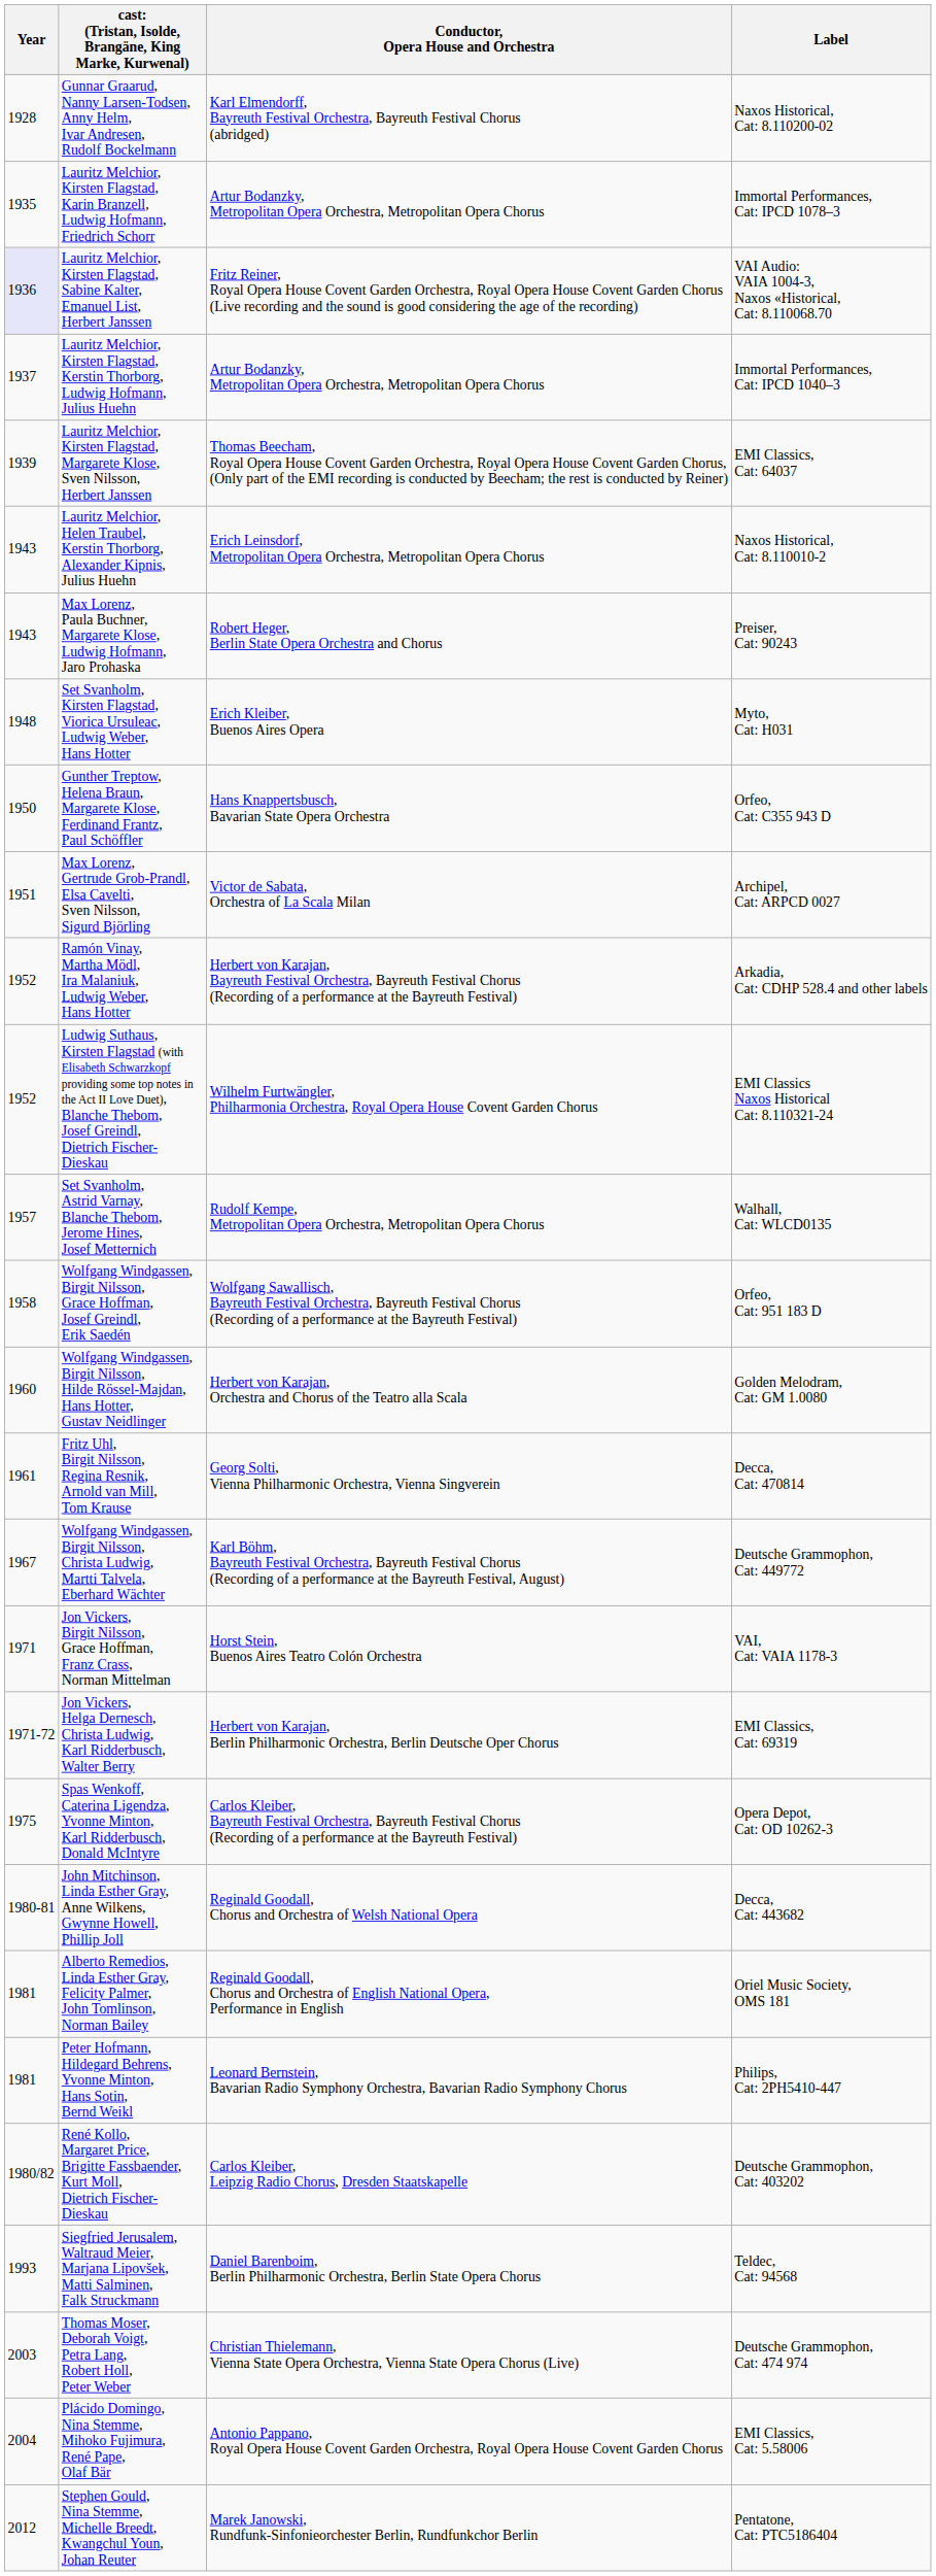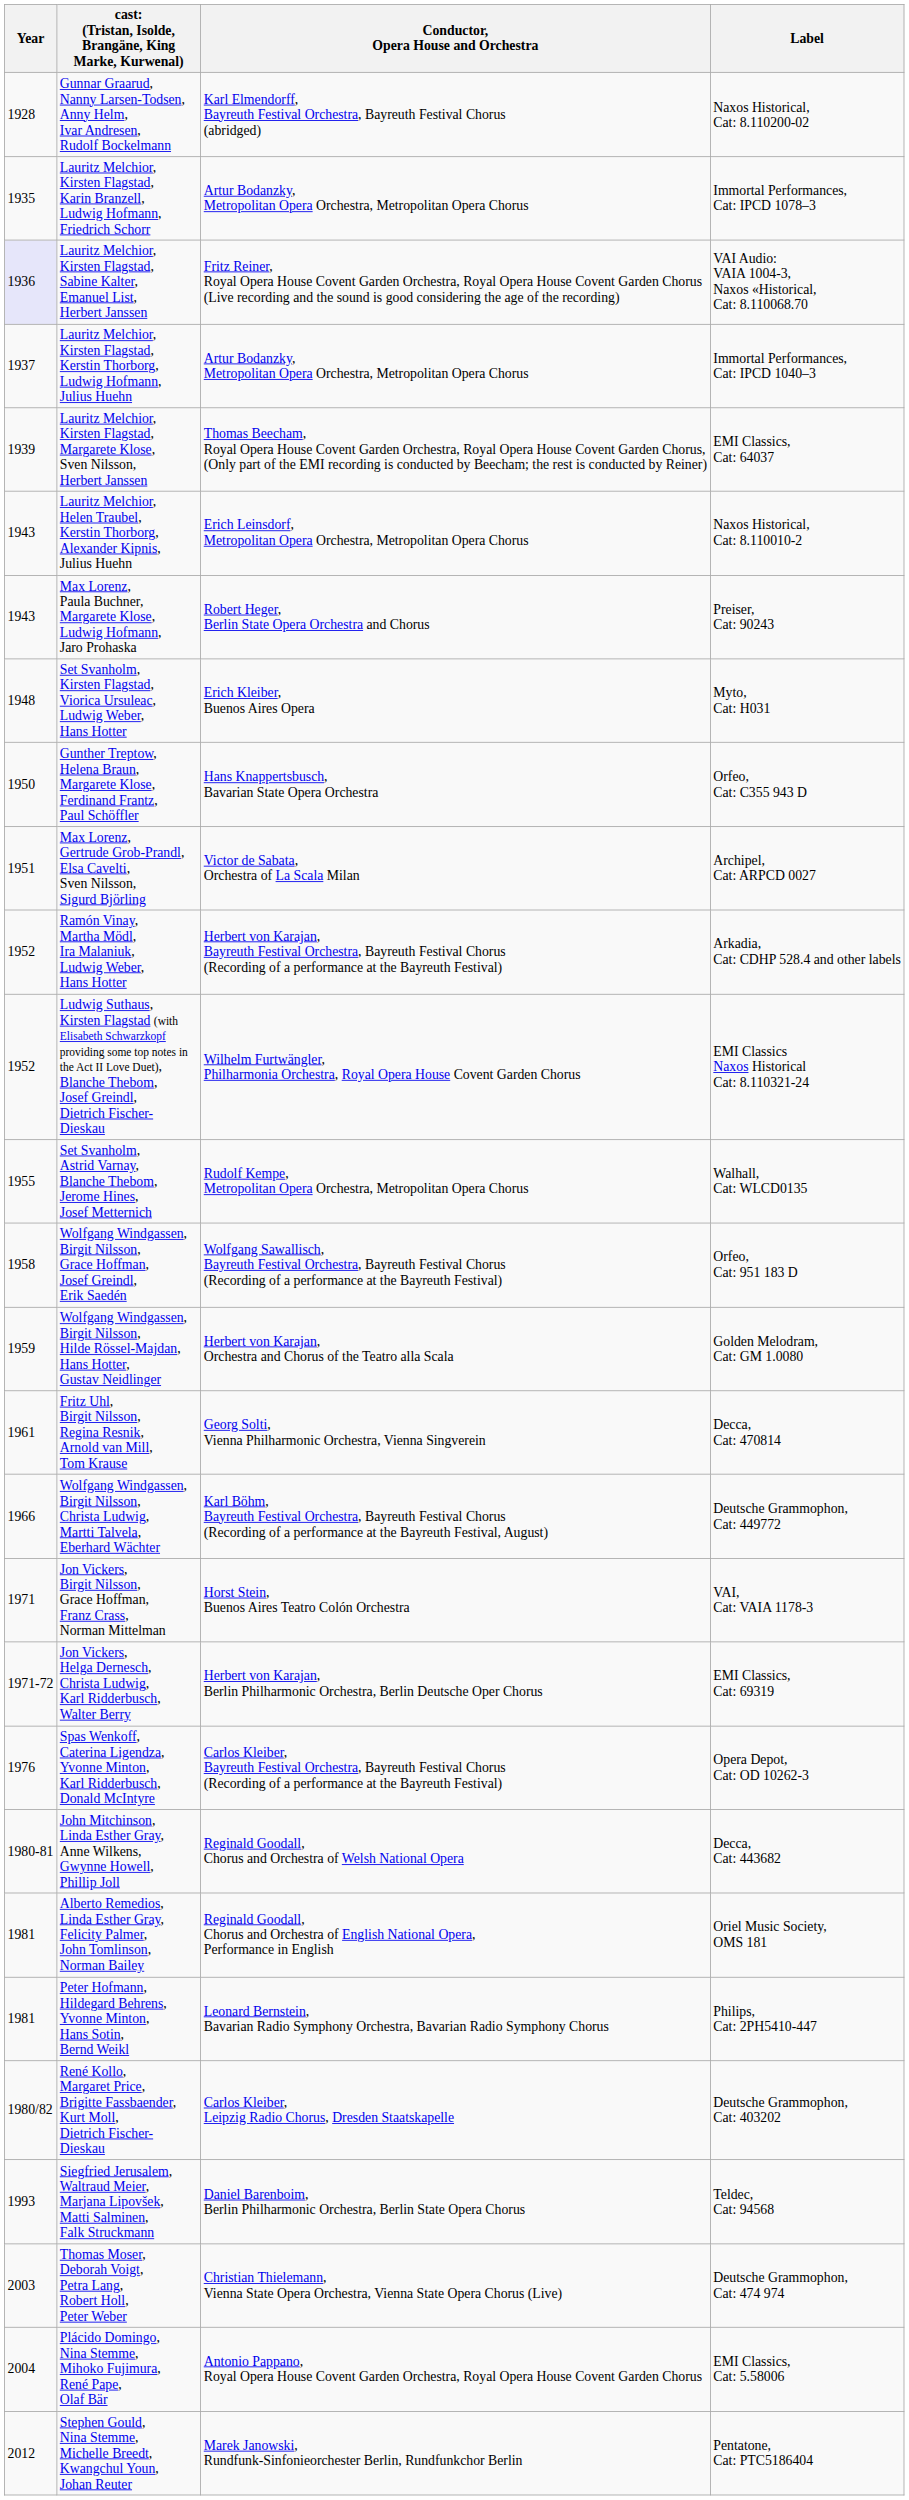row 14 | Year: 1957 -> 1955
row 16 | Year: 1960 -> 1959
row 18 | Year: 1967 -> 1966
row 21 | Year: 1975 -> 1976
